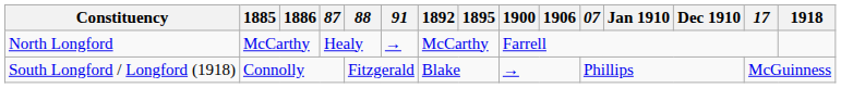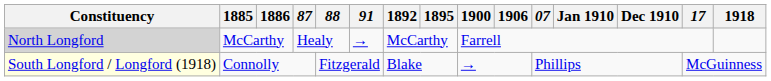North Longford | Constituency: no background -> lightgrey background
South Longford / Longford (1918) | Constituency: no background -> lightyellow background
